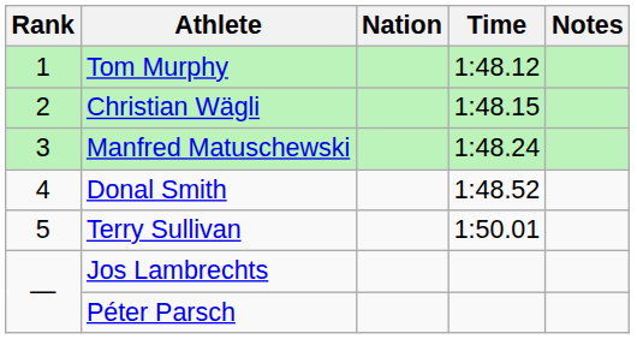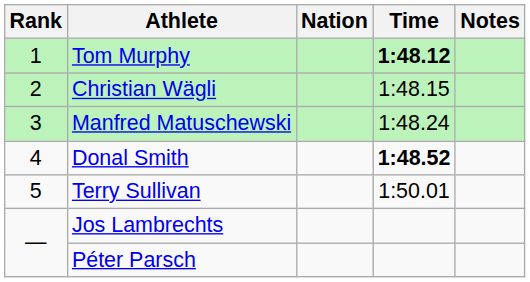Tom Murphy | Time: normal -> bold
Donal Smith | Time: normal -> bold
